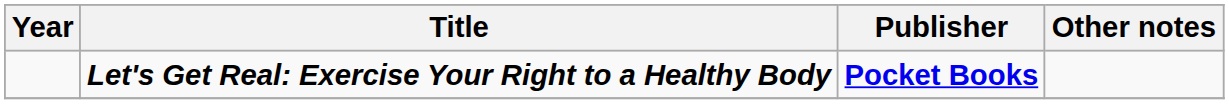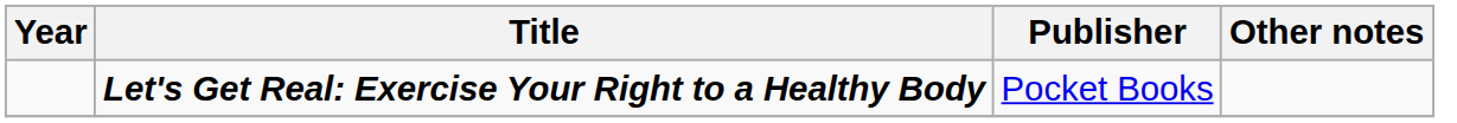Let's Get Real: Exercise Your Right to a Healthy Body | Publisher: bold -> normal
